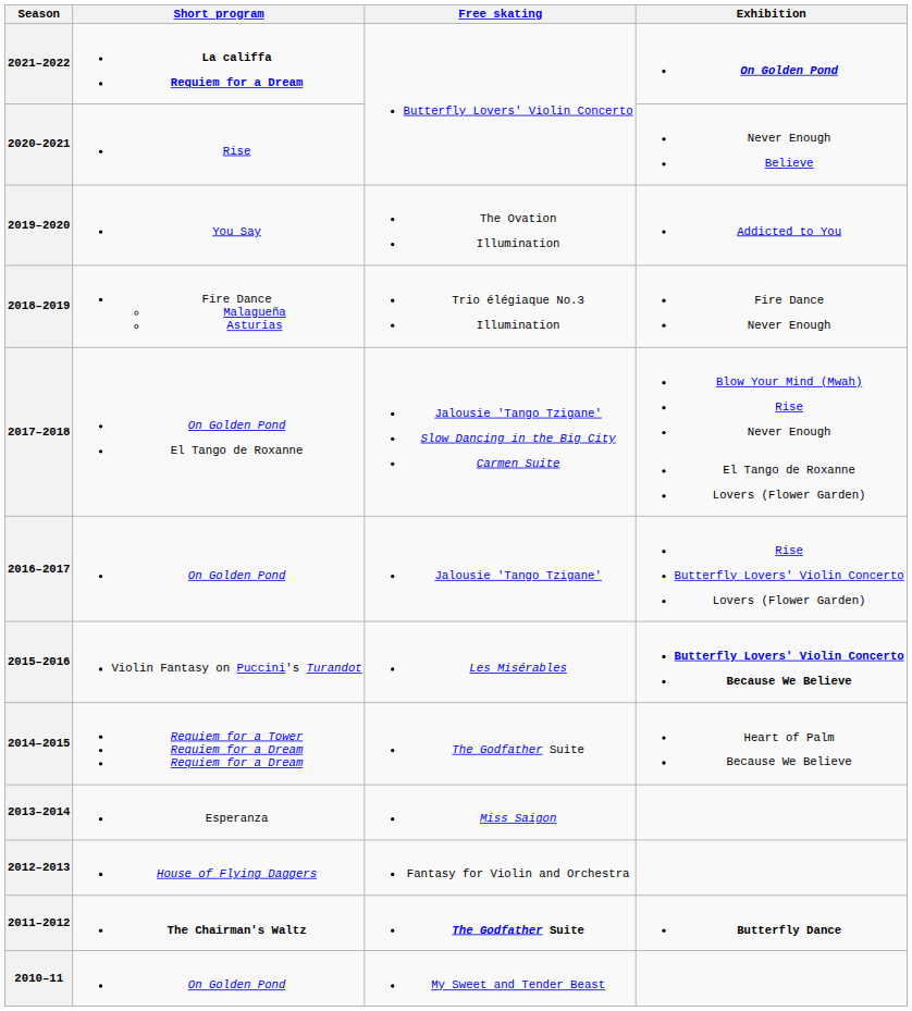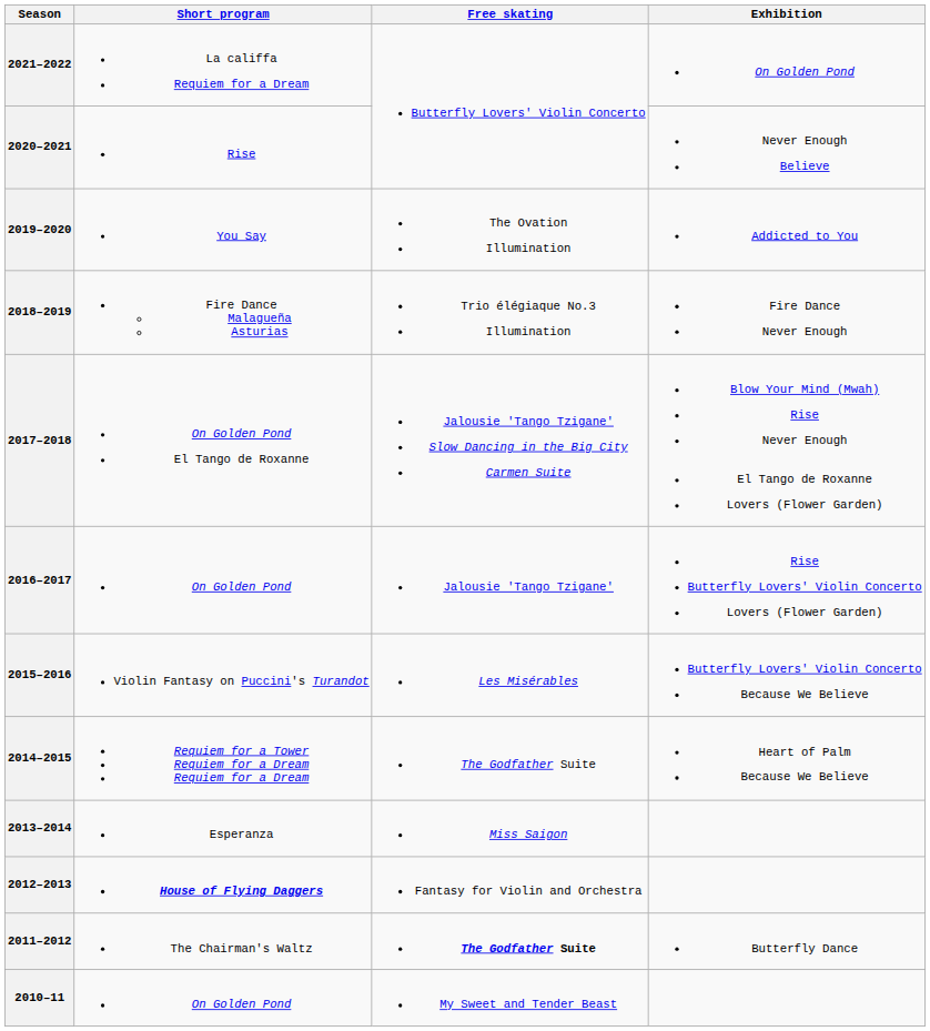2021–2022 | Short program: bold -> normal
2021–2022 | Exhibition: bold -> normal
2015–2016 | Exhibition: bold -> normal
2012–2013 | Short program: normal -> bold
2011–2012 | Short program: bold -> normal
2011–2012 | Exhibition: bold -> normal
